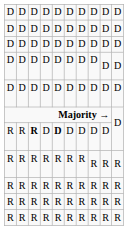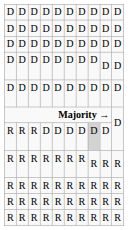R / D | column 3: bold -> normal
R / D | column 5: bold -> normal
R / D | column 8: no background -> lightgrey background
